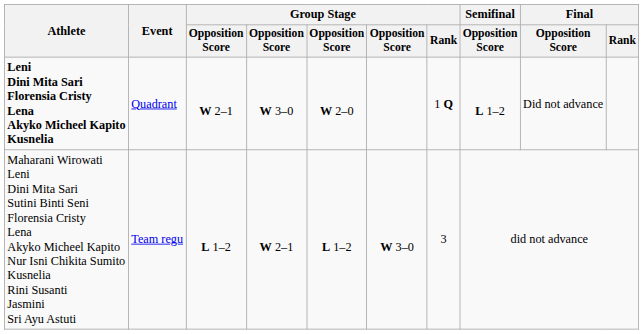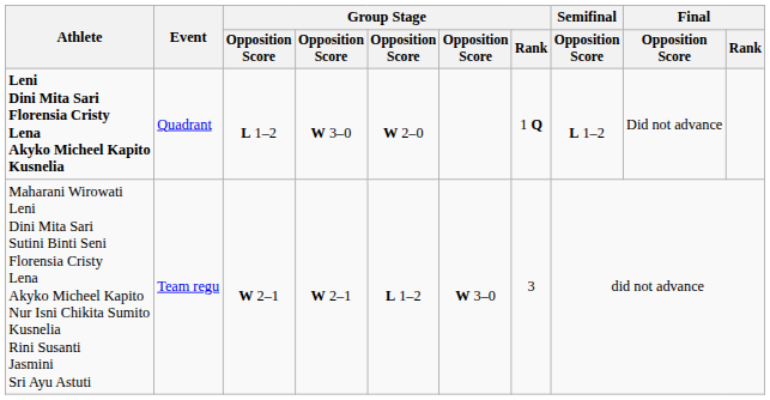row 3 | column 3: W 2–1 -> L 1–2
row 4 | column 3: L 1–2 -> W 2–1
